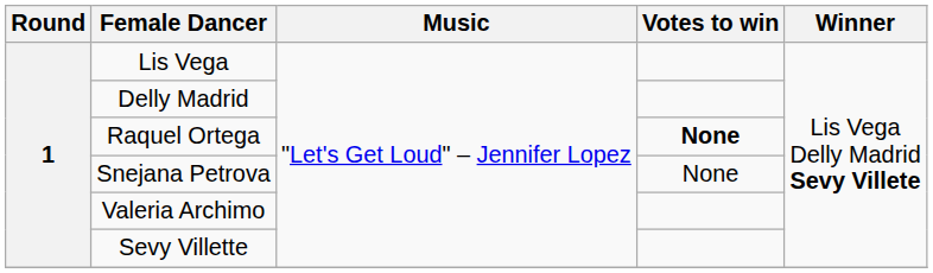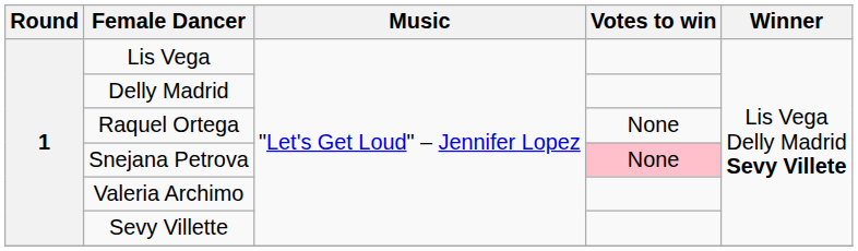Raquel Ortega | Votes to win: bold -> normal
Snejana Petrova | Votes to win: no background -> pink background
